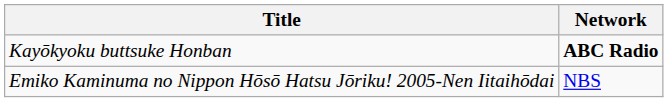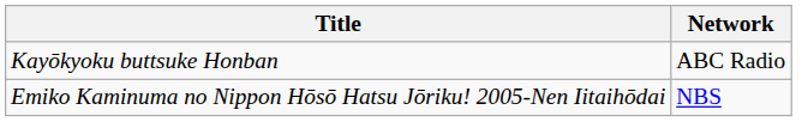Kayōkyoku buttsuke Honban | Network: bold -> normal
